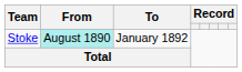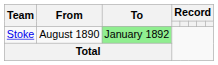Stoke | From: paleturquoise background -> no background
Stoke | To: no background -> lightgreen background
